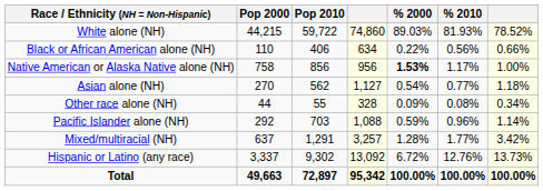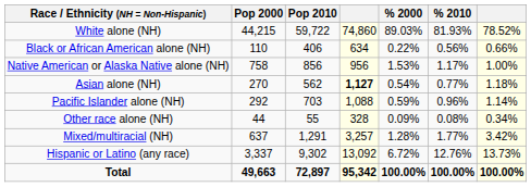Native American or Alaska Native alone (NH) | % 2000: bold -> normal
Asian alone (NH) | column 4: normal -> bold
rows swapped: Pacific Islander alone (NH) <-> Other race alone (NH)
